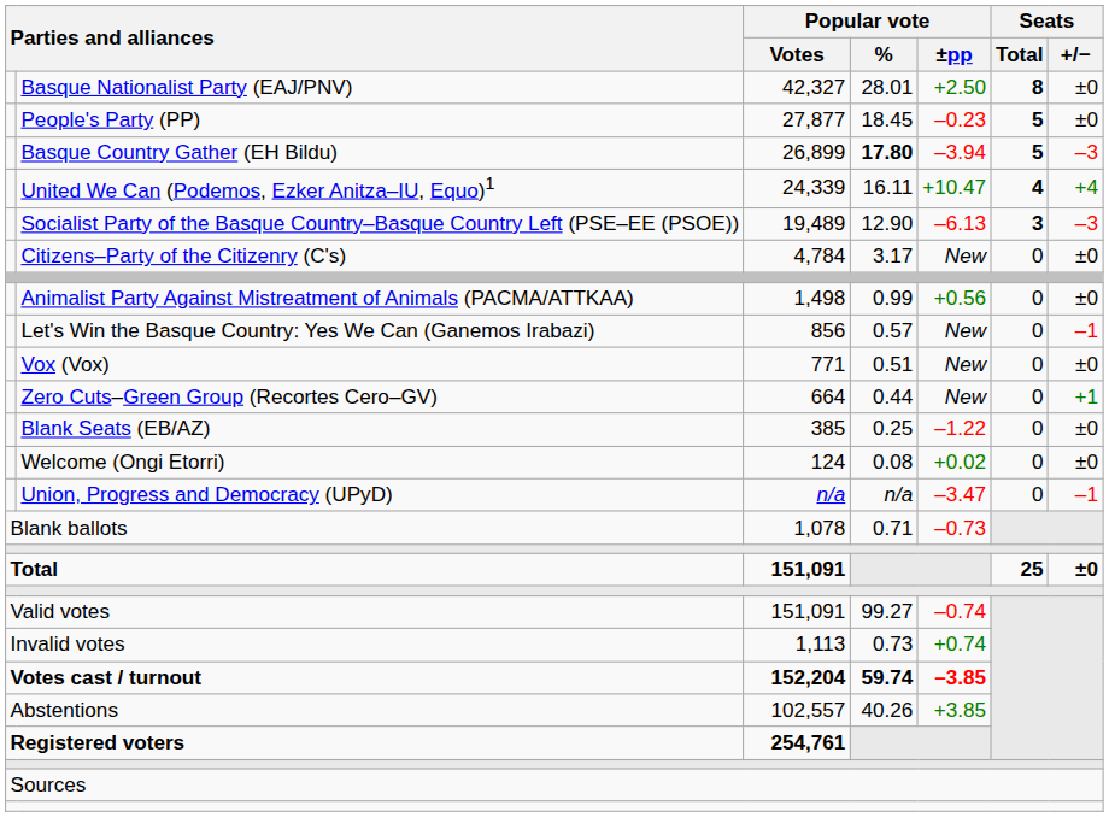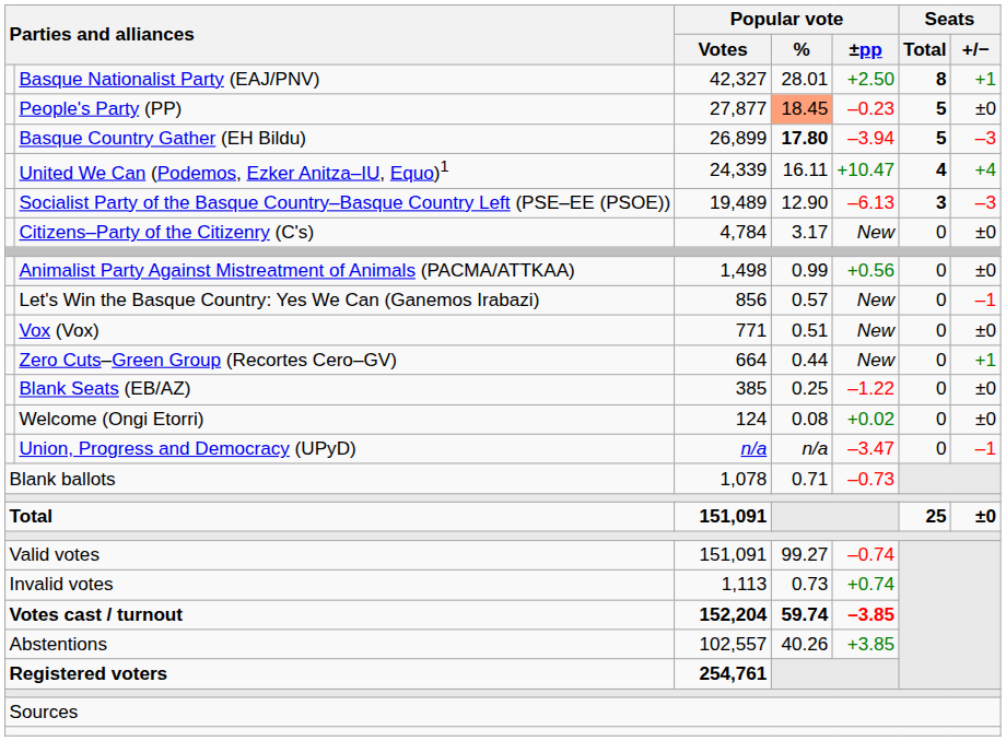Basque Nationalist Party (EAJ/PNV) | Seats / +/−: ±0 -> +1
People's Party (PP) | Popular vote / %: no background -> lightsalmon background
